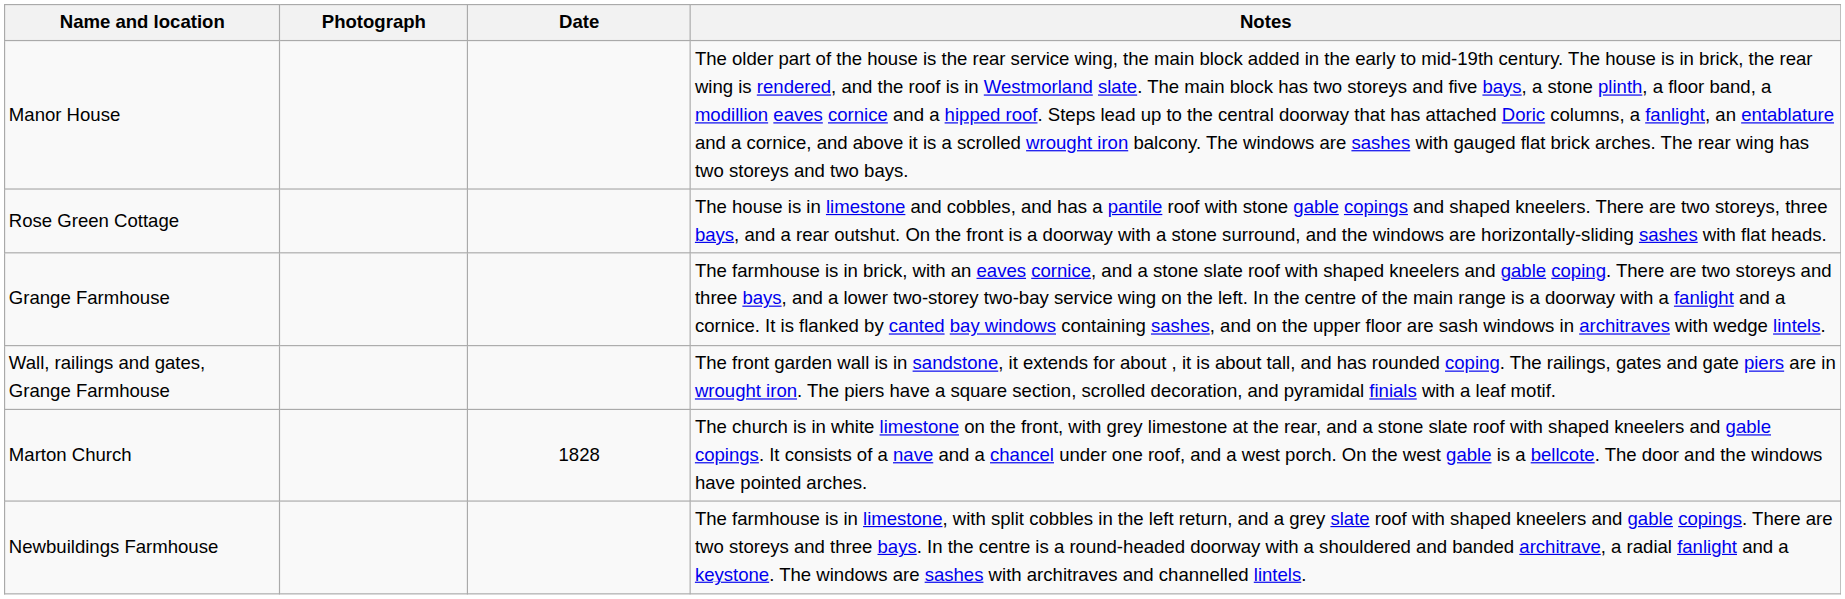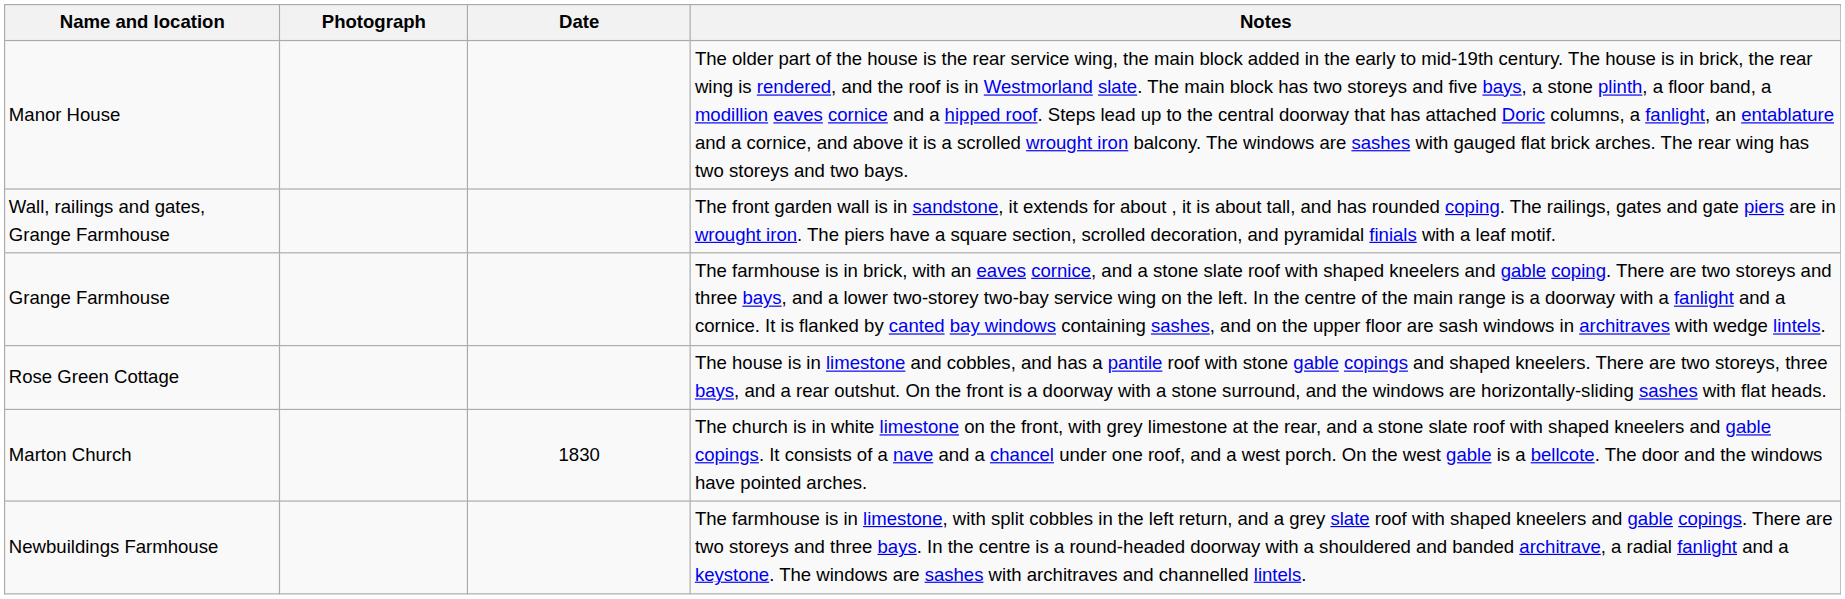rows swapped: Rose Green Cottage <-> Wall, railings and gates, Grange Farmhouse
Marton Church | Date: 1828 -> 1830
